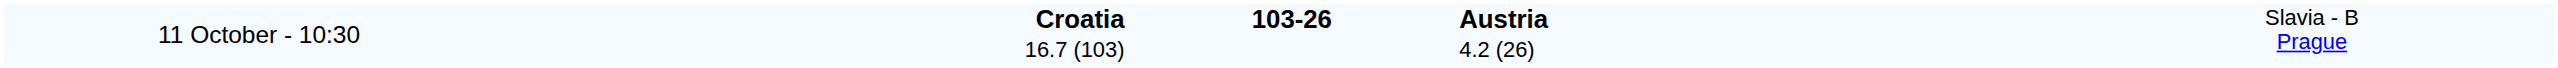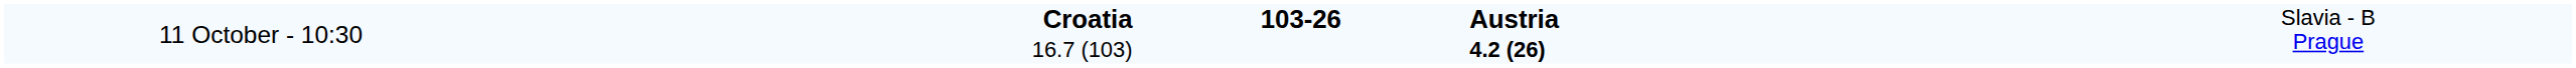16.7 (103) | column 4: normal -> bold
